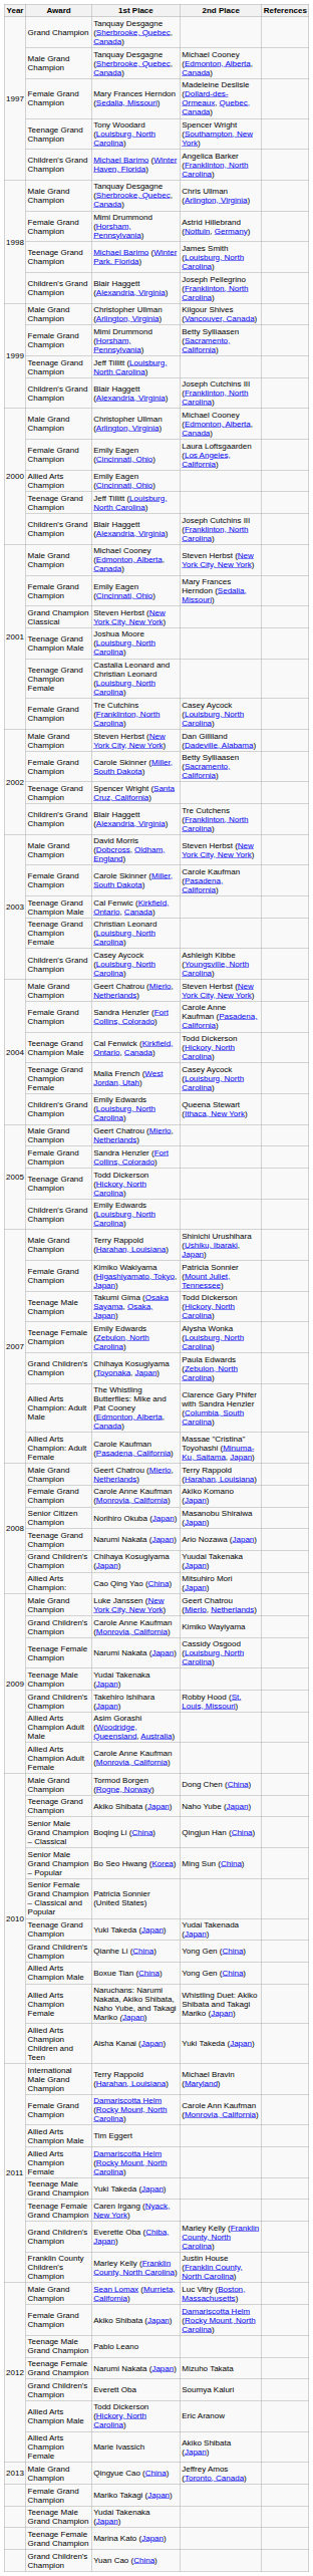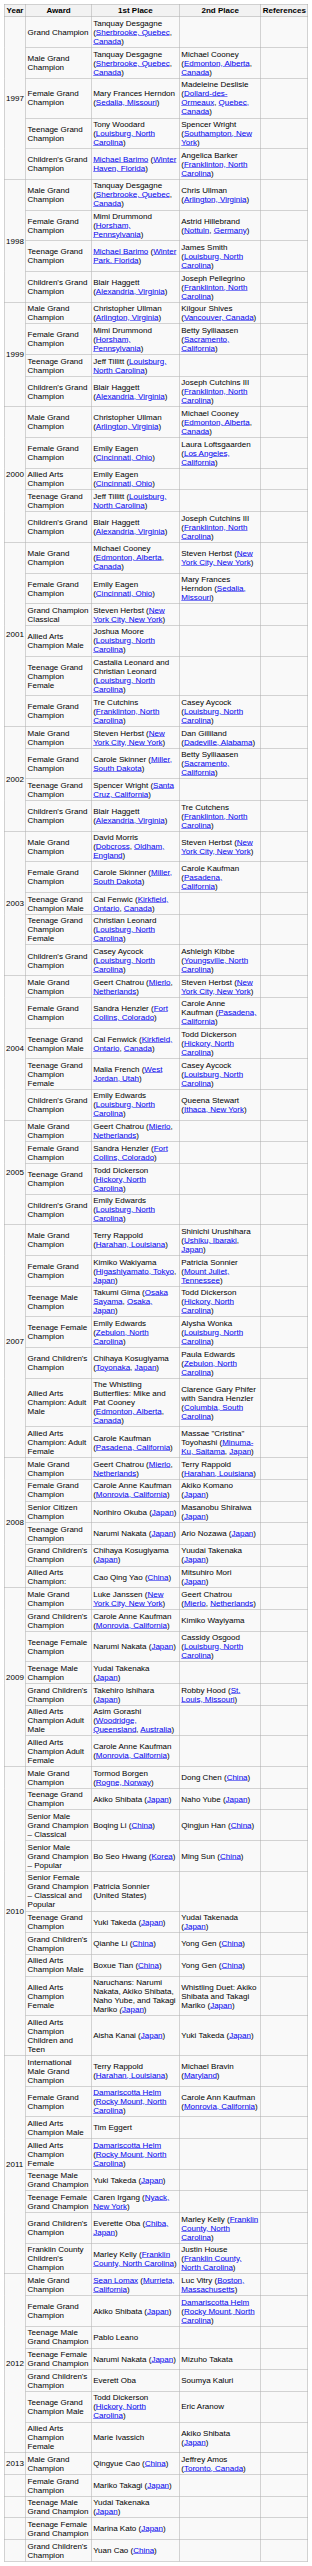Joshua Moore (Louisburg, North Carolina) | Award: Teenage Grand Champion Male -> Allied Arts Champion Male
Todd Dickerson (Hickory, North Carolina) / Eric Aranow | Award: Allied Arts Champion Male -> Teenage Grand Champion Male
